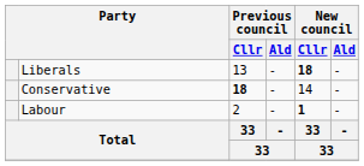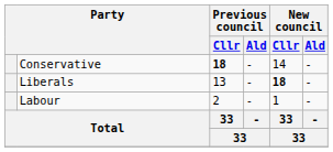rows swapped: Liberals <-> Conservative
Labour | New council / Cllr: bold -> normal
